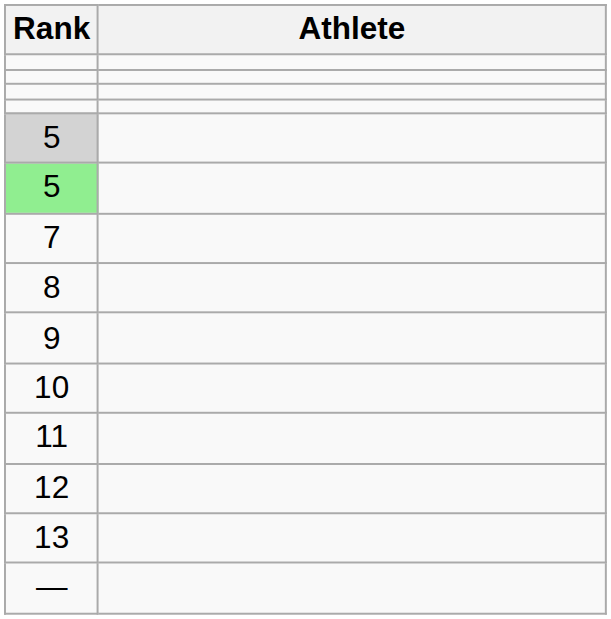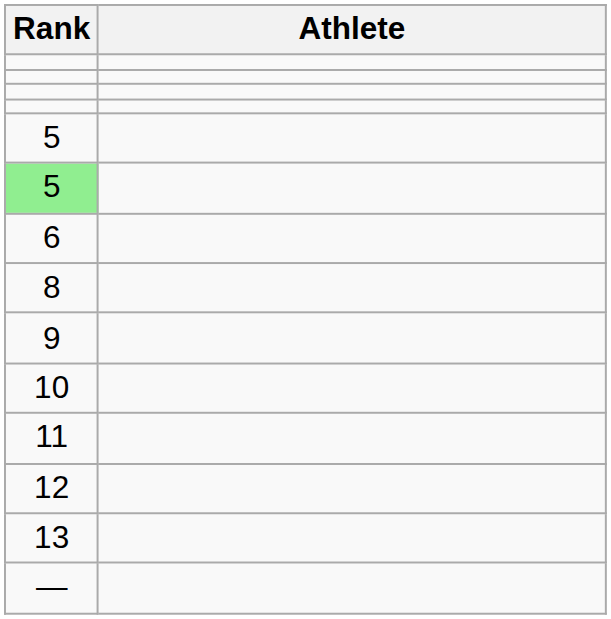row 6 | Rank: lightgrey background -> no background
row 8 | Rank: 7 -> 6
